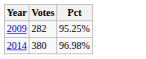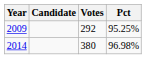+ column: Candidate
2009 | Votes: 282 -> 292
